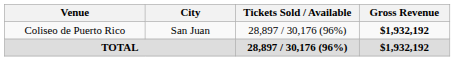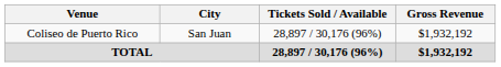Coliseo de Puerto Rico | Gross Revenue: bold -> normal
